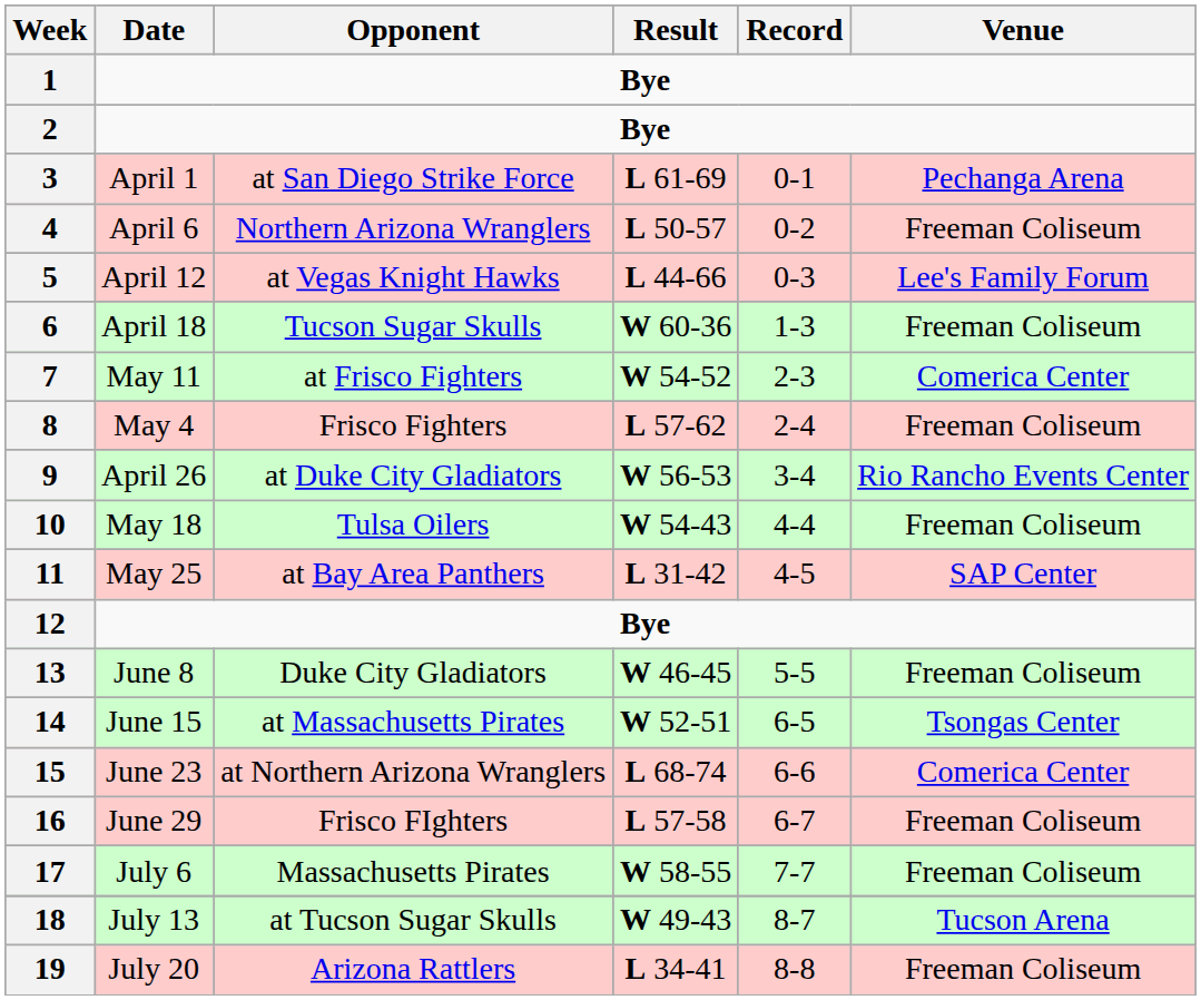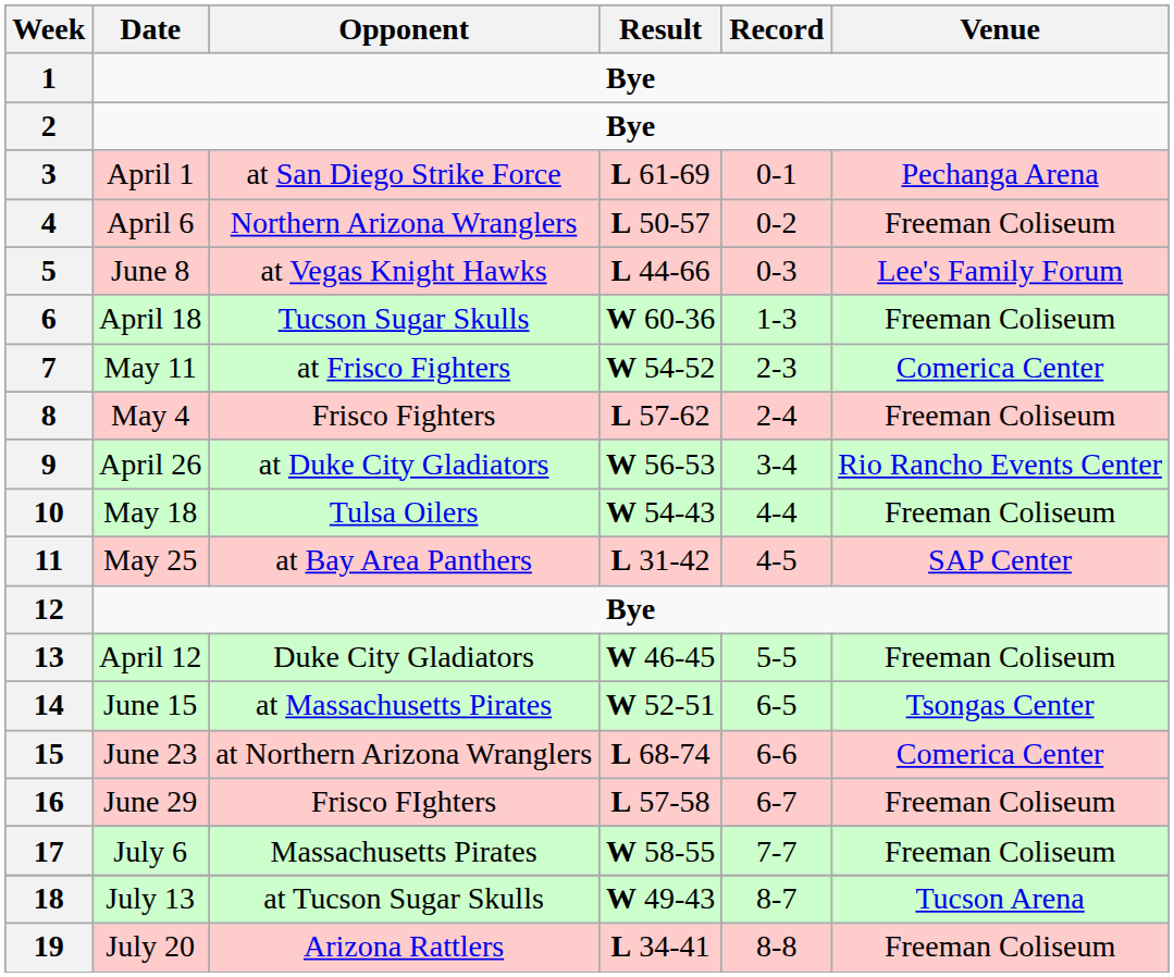5 | Date: April 12 -> June 8
13 | Date: June 8 -> April 12
